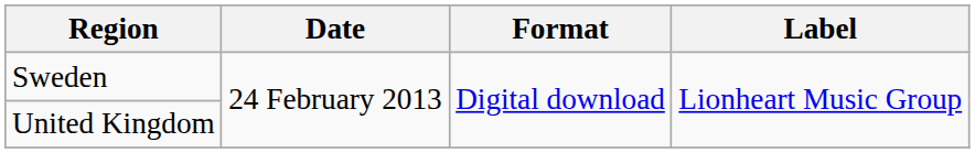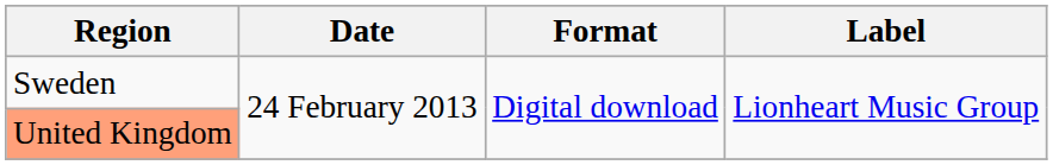United Kingdom | Region: no background -> lightsalmon background
